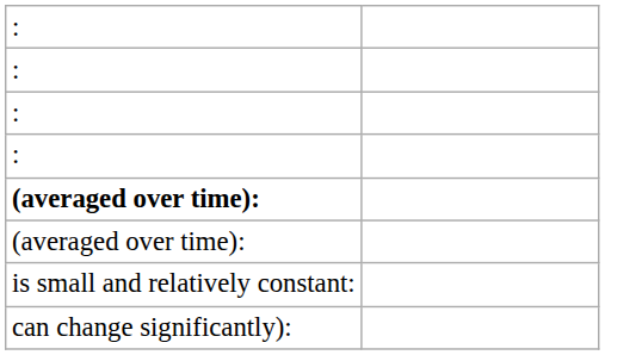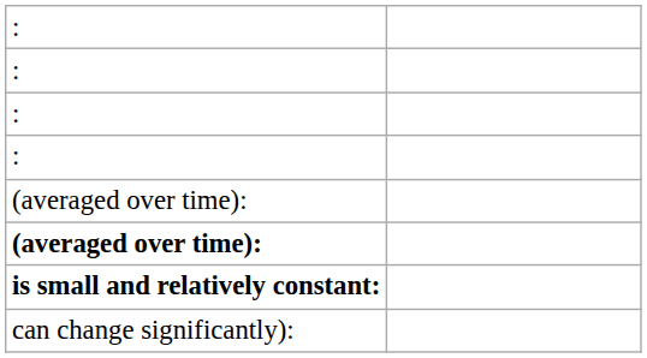row 5 | column 1: bold -> normal
row 6 | column 1: normal -> bold
row 7 | column 1: normal -> bold
